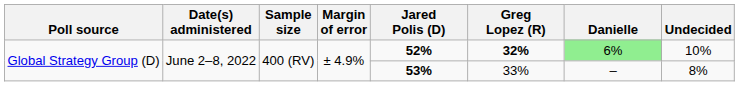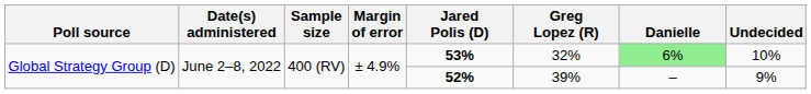row 2 | Jared Polis (D): 52% -> 53%
row 2 | Greg Lopez (R): bold -> normal
row 3 | Jared Polis (D): 53% -> 52%
row 3 | Greg Lopez (R): 33% -> 39%
row 3 | Undecided: 8% -> 9%
